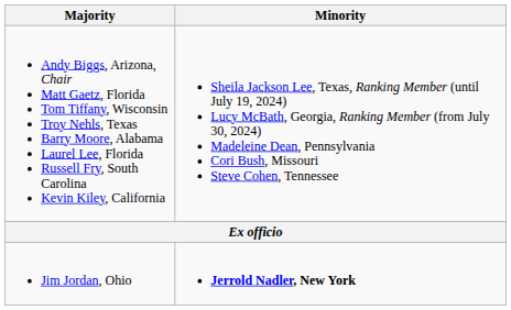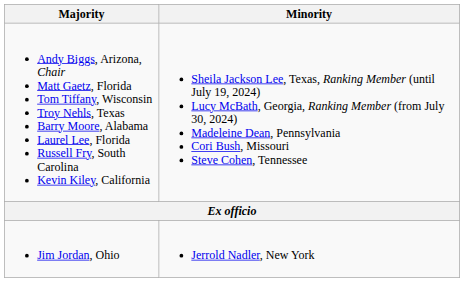Jim Jordan, Ohio | Minority: bold -> normal
